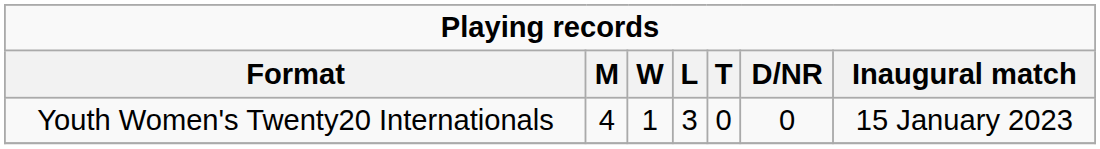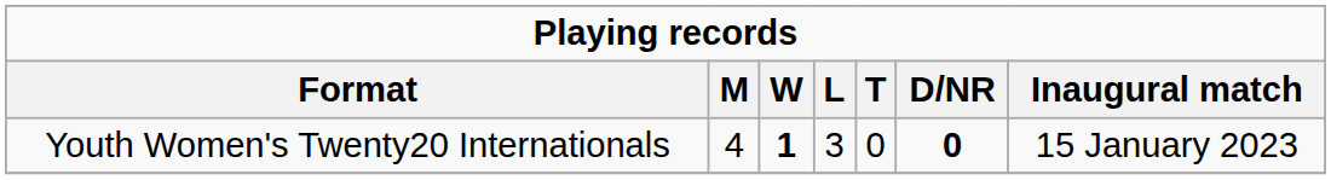Youth Women's Twenty20 Internationals | W: normal -> bold
Youth Women's Twenty20 Internationals | D/NR: normal -> bold
